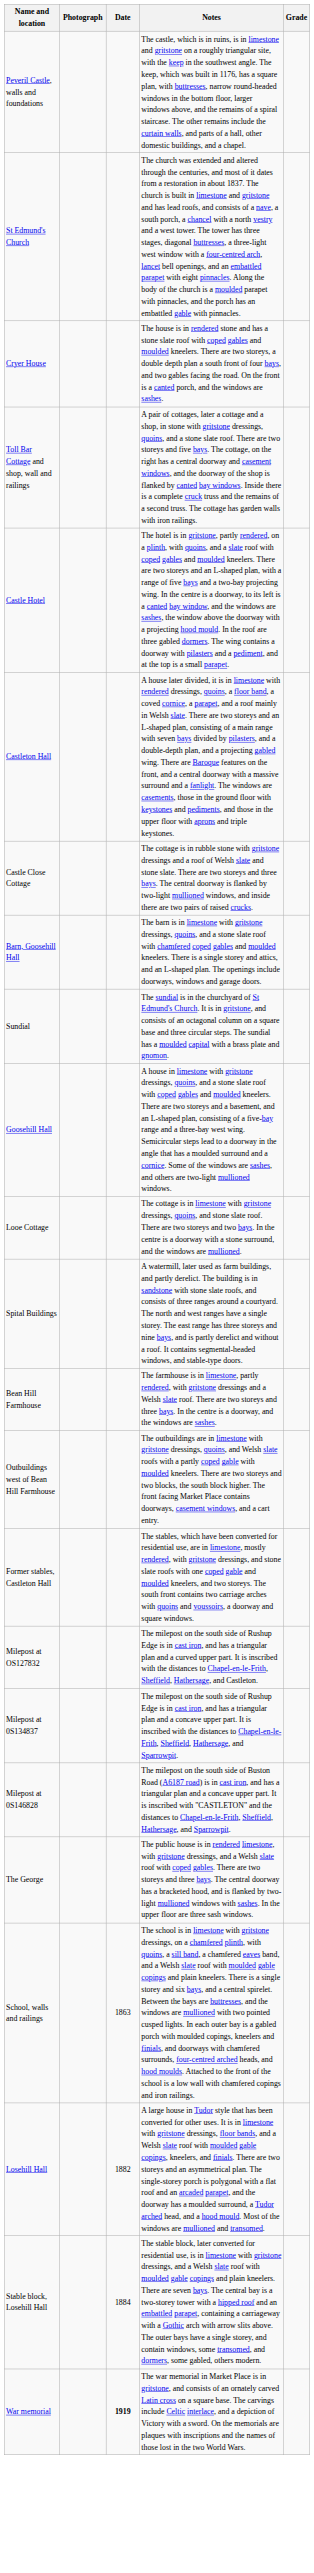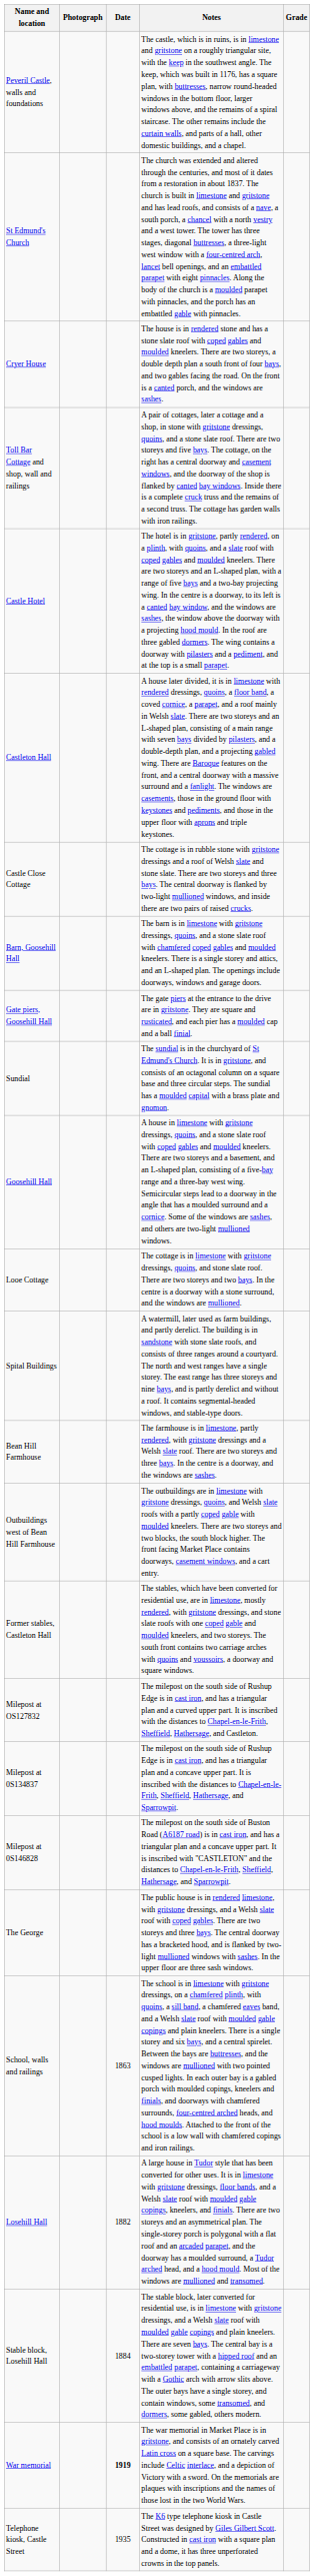+ row: Gate piers, Goosehill Hall | The gate piers at the entrance to the drive are in gritstone. They are square and rusticated, and each pier has a moulded cap and a ball finial.
+ row: Telephone kiosk, Castle Street | 1935 | The K6 type telephone kiosk in Castle Street was designed by Giles Gilbert Scott. Constructed in cast iron with a square plan and a dome, it has three unperforated crowns in the top panels.
